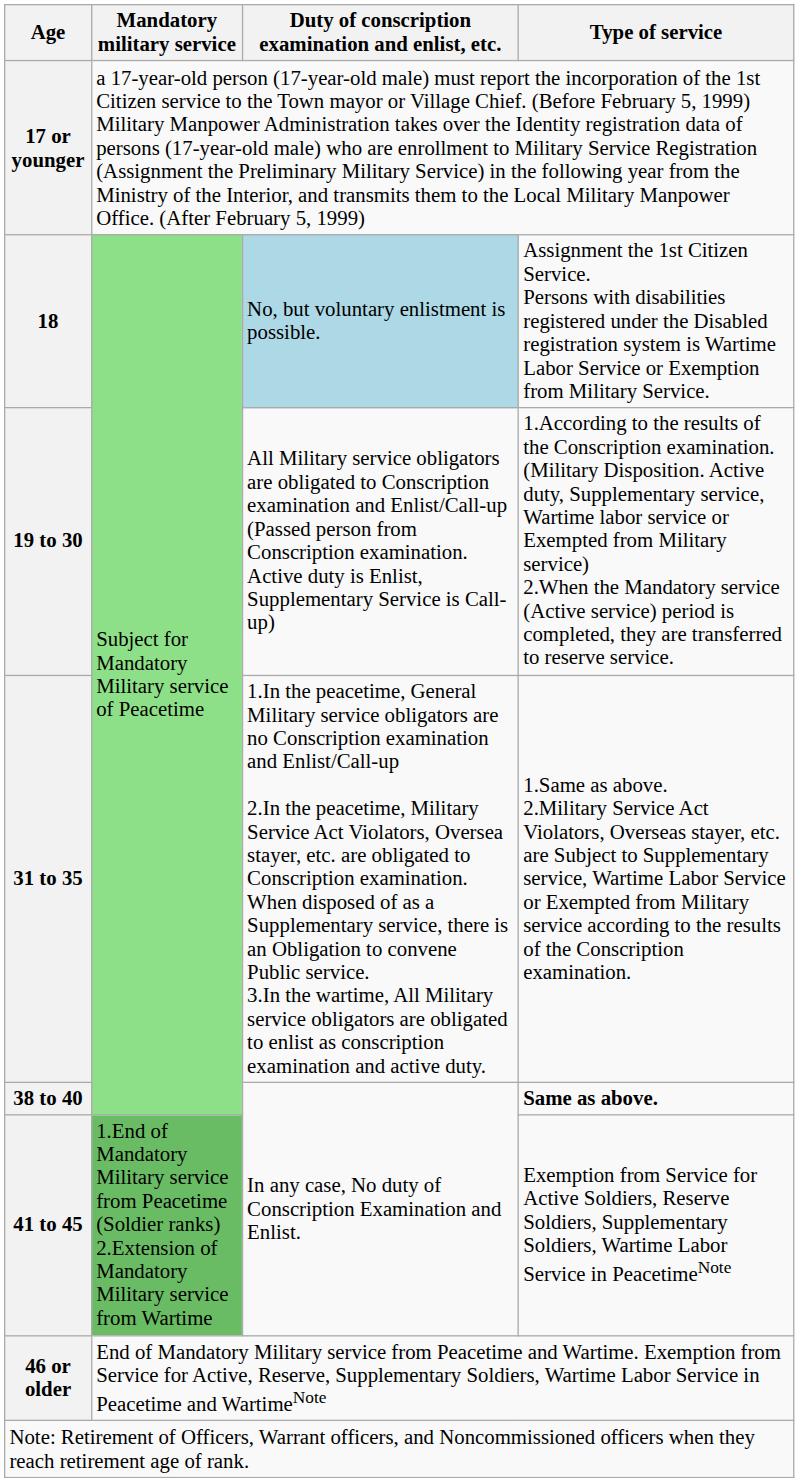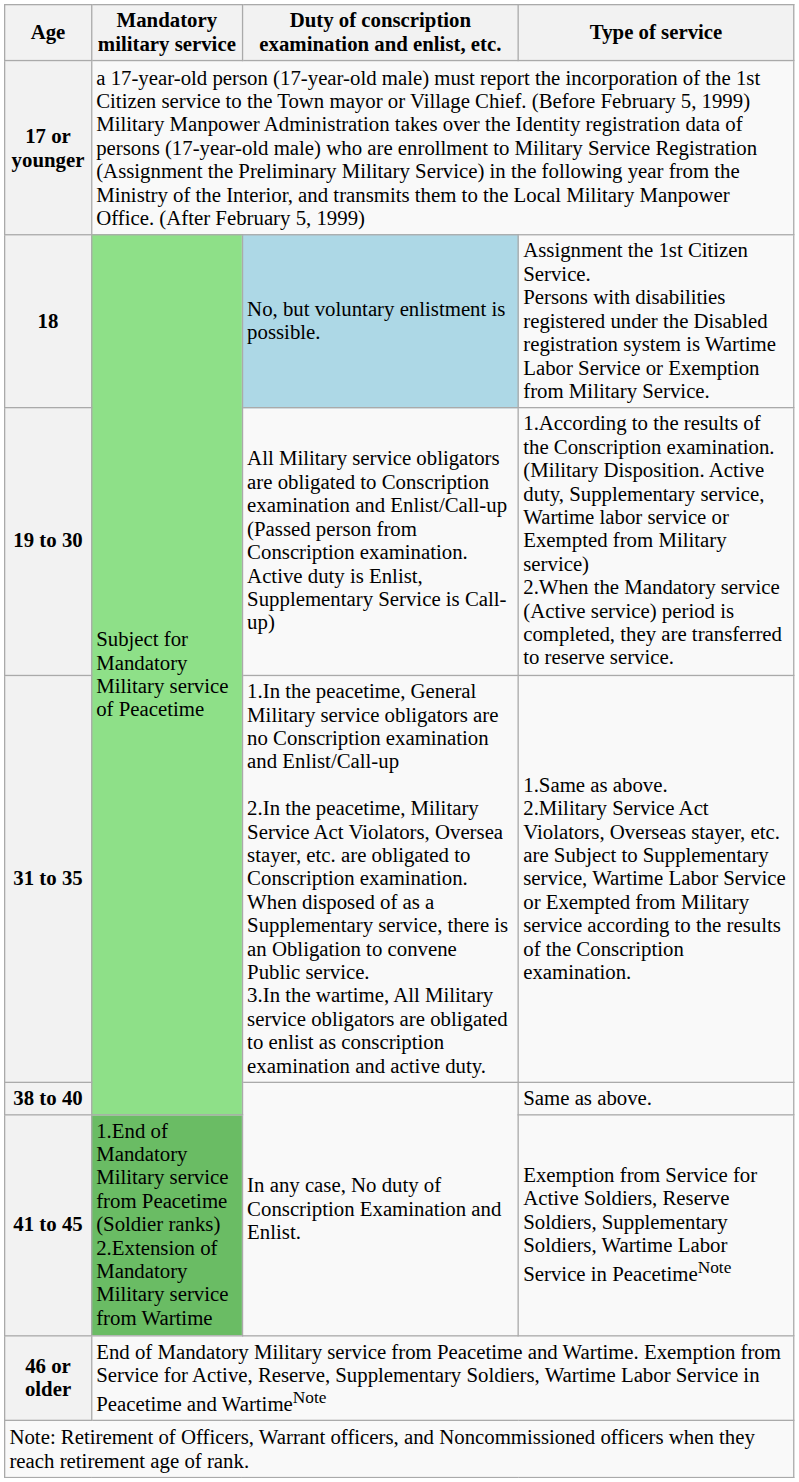38 to 40 | Type of service: bold -> normal
